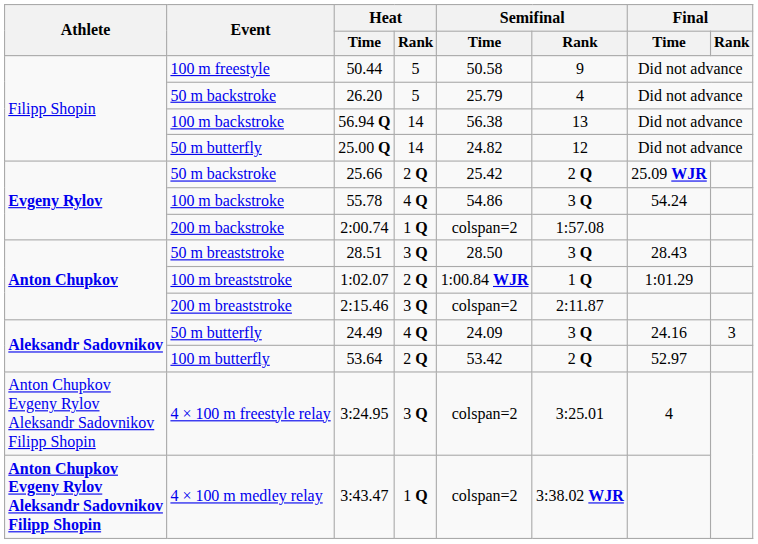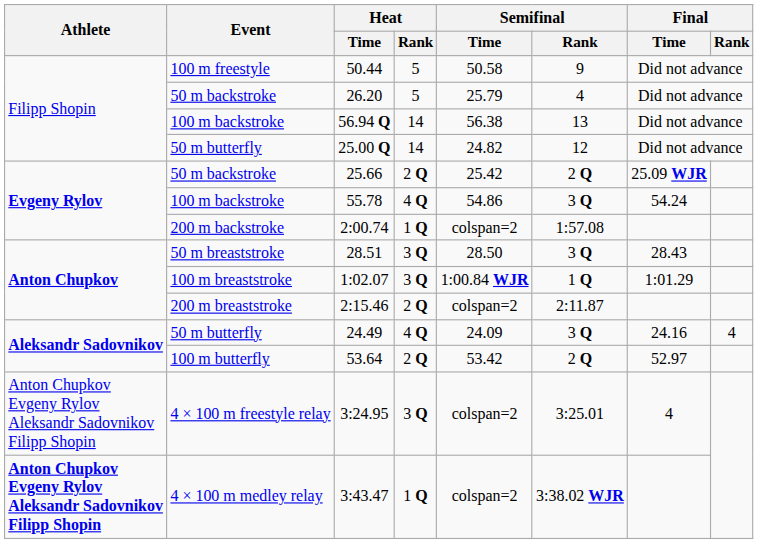1:02.07 | Heat / Rank: 2 Q -> 3 Q
2:15.46 | Heat / Rank: 3 Q -> 2 Q
24.49 | Final / Rank: 3 -> 4
